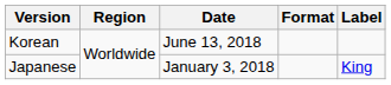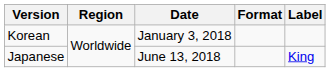Korean | Date: June 13, 2018 -> January 3, 2018
Japanese | Date: January 3, 2018 -> June 13, 2018
